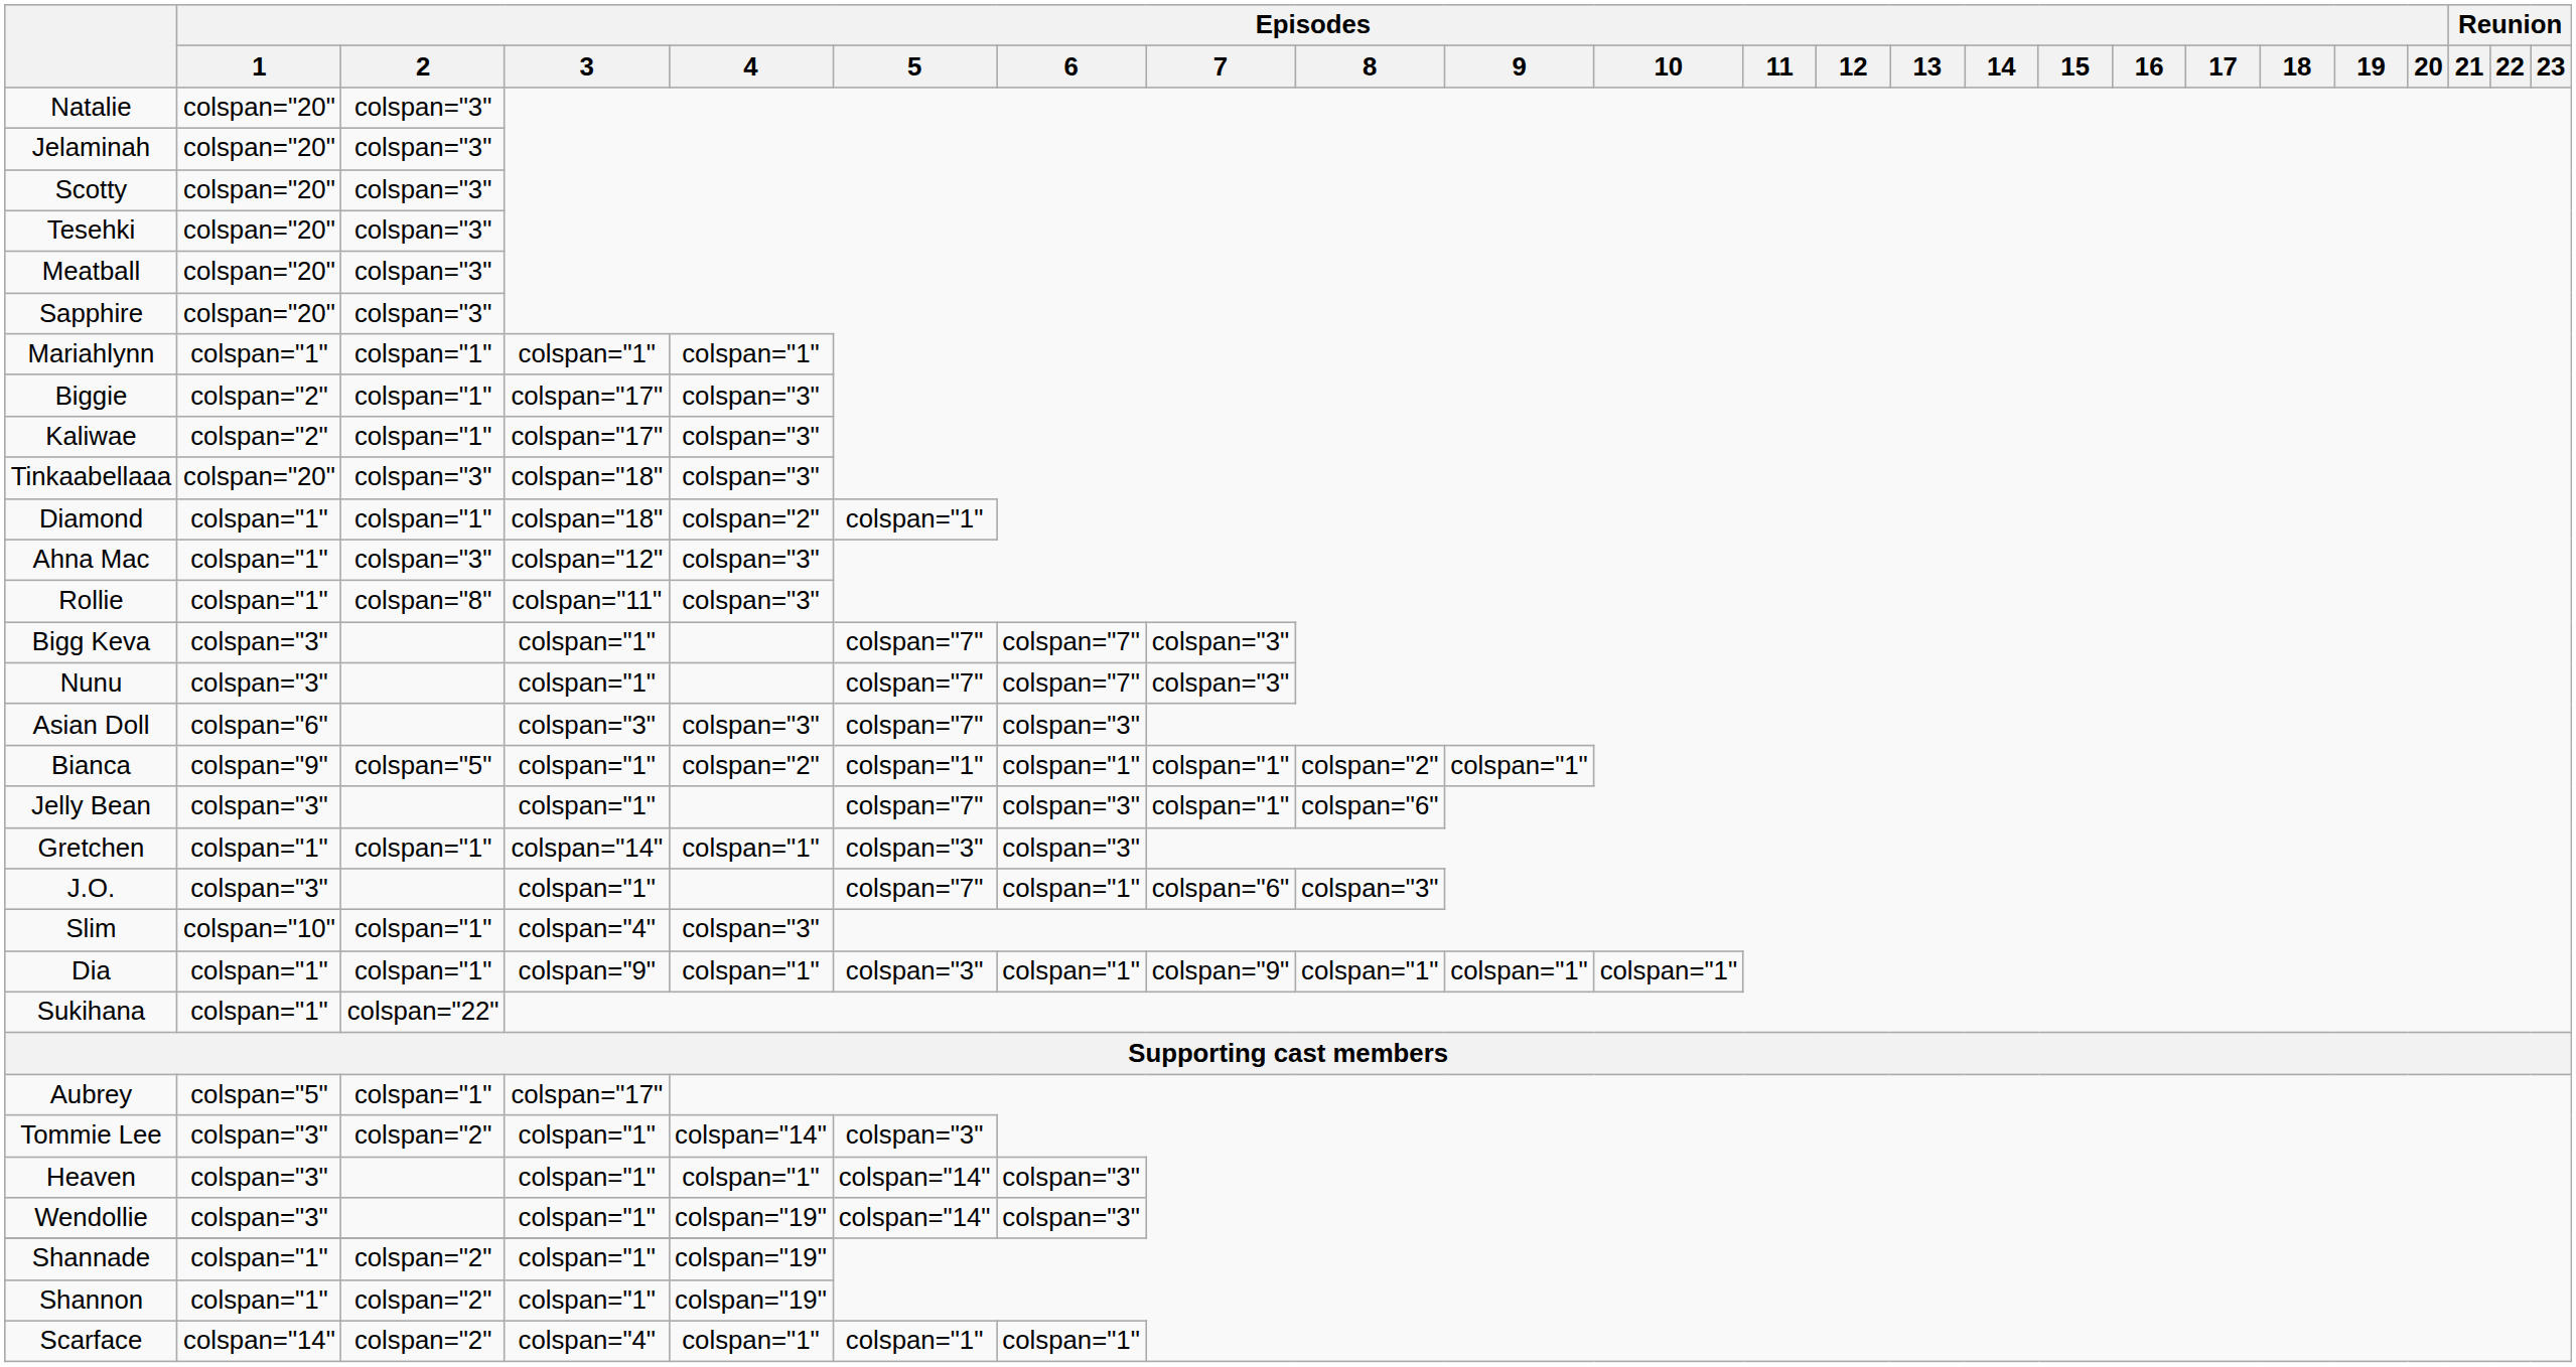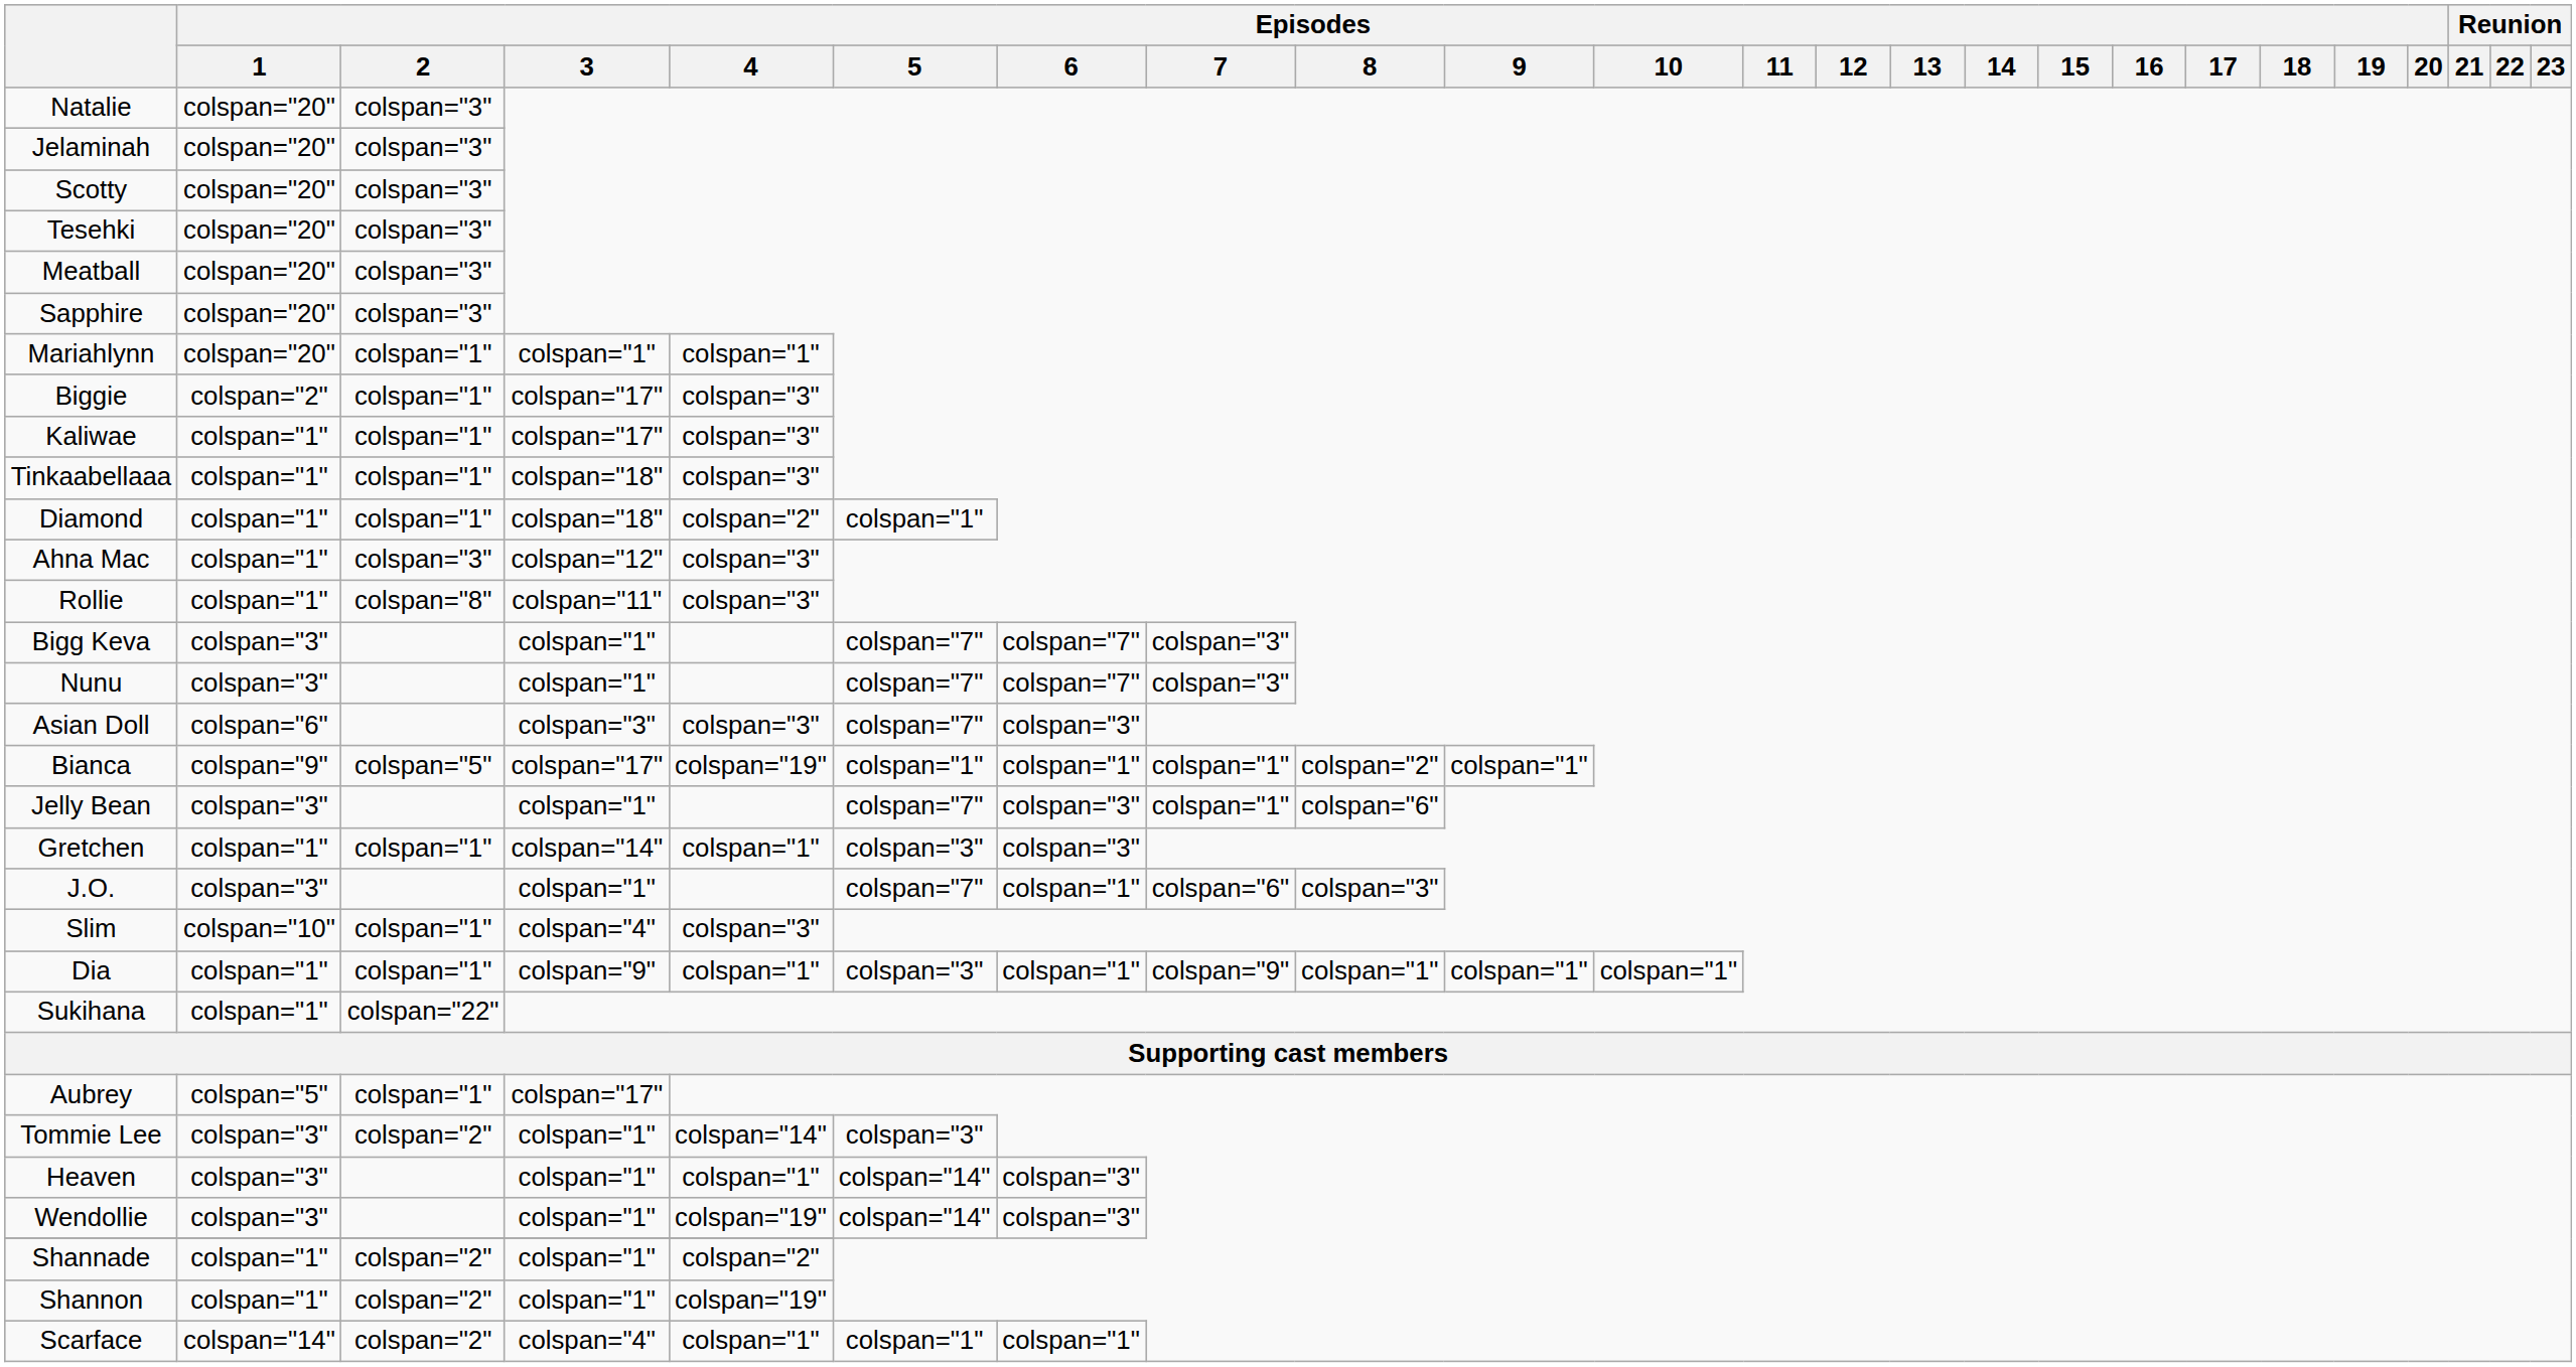Mariahlynn | Episodes / 1: colspan="1" -> colspan="20"
Kaliwae | Episodes / 1: colspan="2" -> colspan="1"
Tinkaabellaaa | Episodes / 1: colspan="20" -> colspan="1"
Tinkaabellaaa | Episodes / 2: colspan="3" -> colspan="1"
Bianca | Episodes / 3: colspan="1" -> colspan="17"
Bianca | Episodes / 4: colspan="2" -> colspan="19"
Shannade | Episodes / 4: colspan="19" -> colspan="2"
